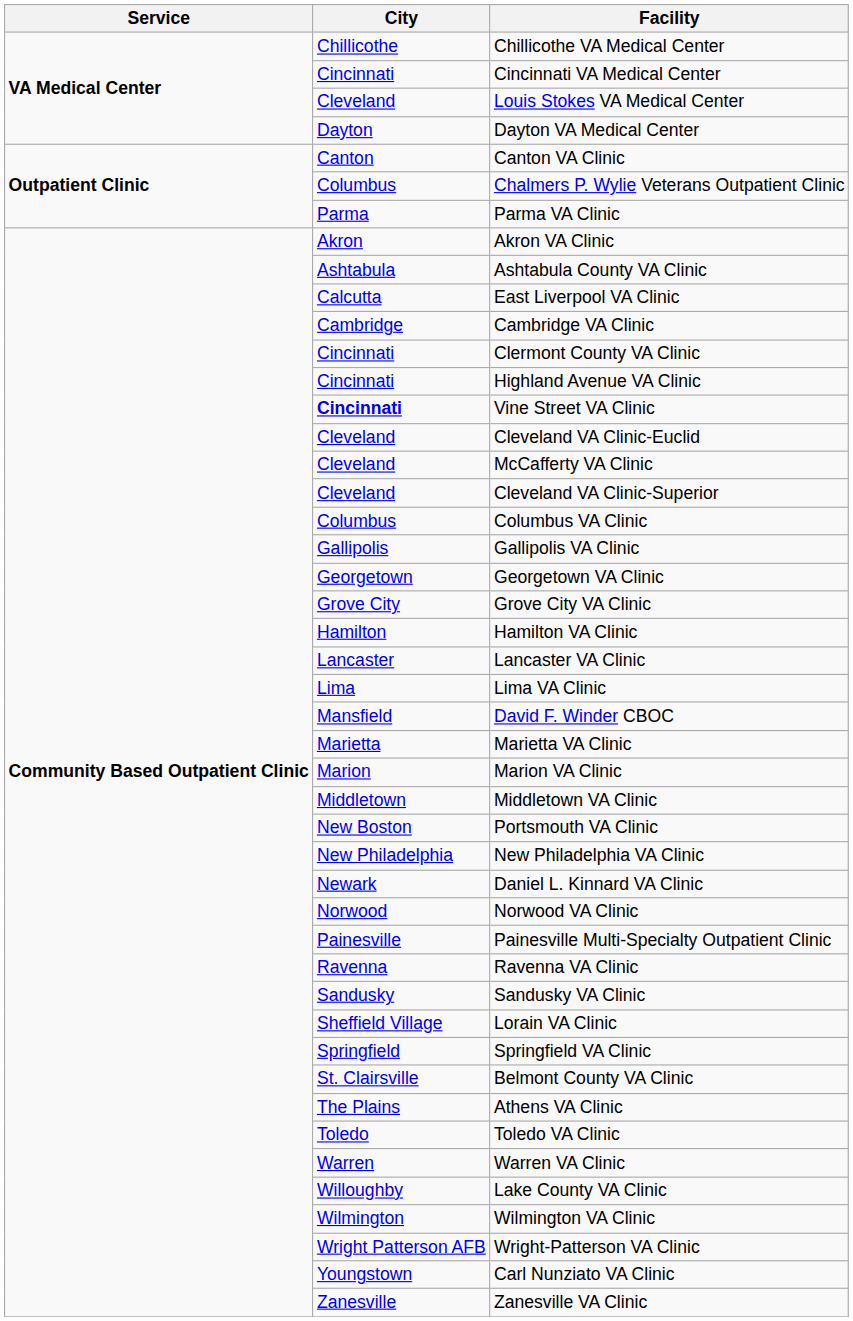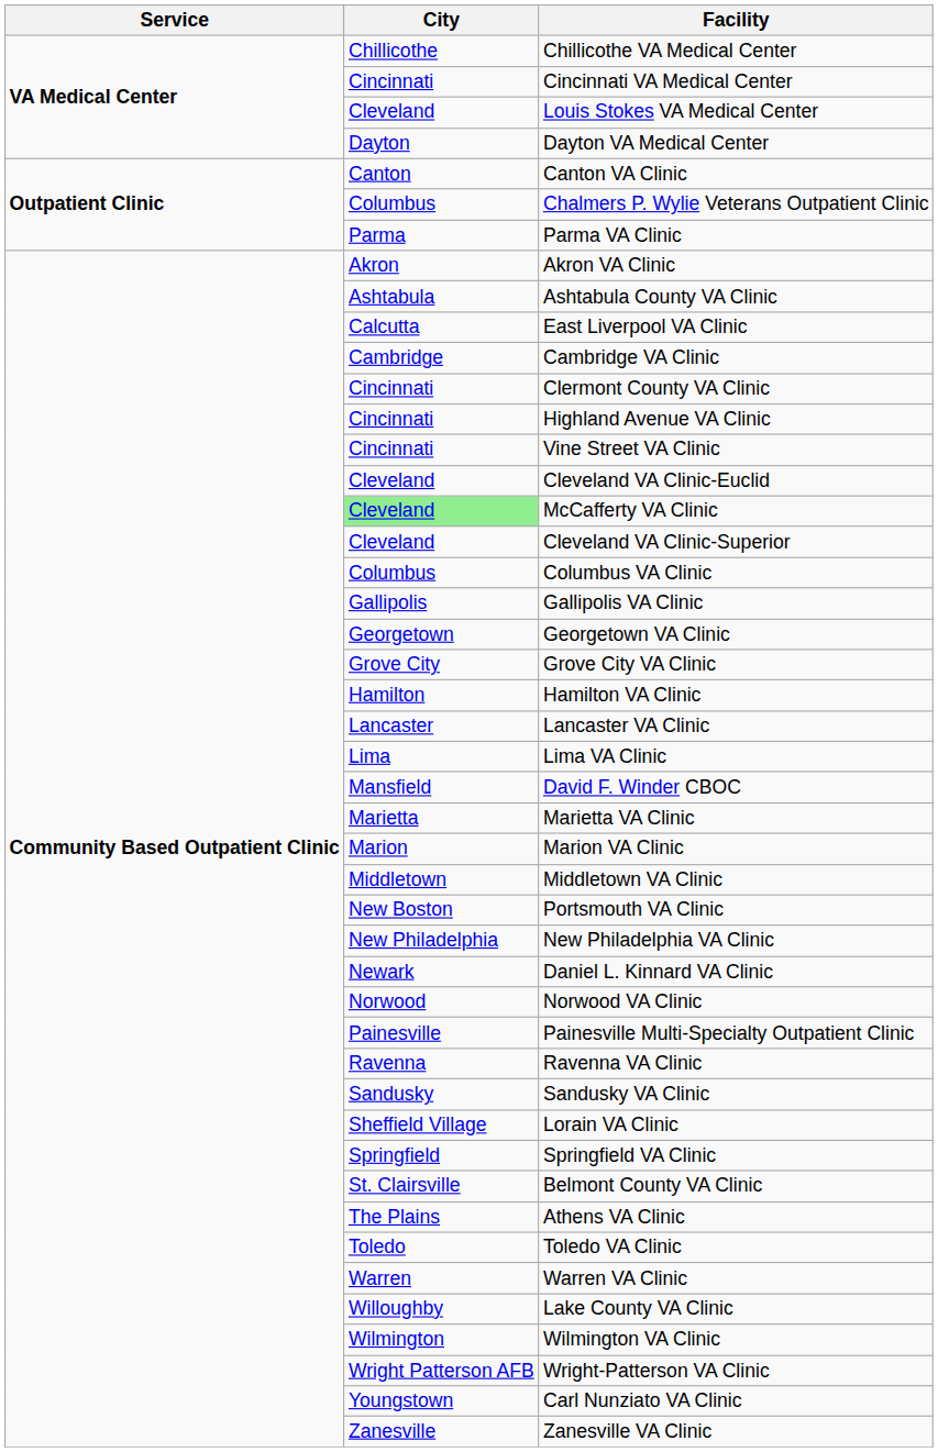Vine Street VA Clinic | City: bold -> normal
McCafferty VA Clinic | City: no background -> lightgreen background
